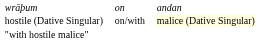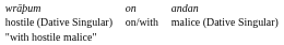hostile (Dative Singular) | column 3: lightyellow background -> no background
